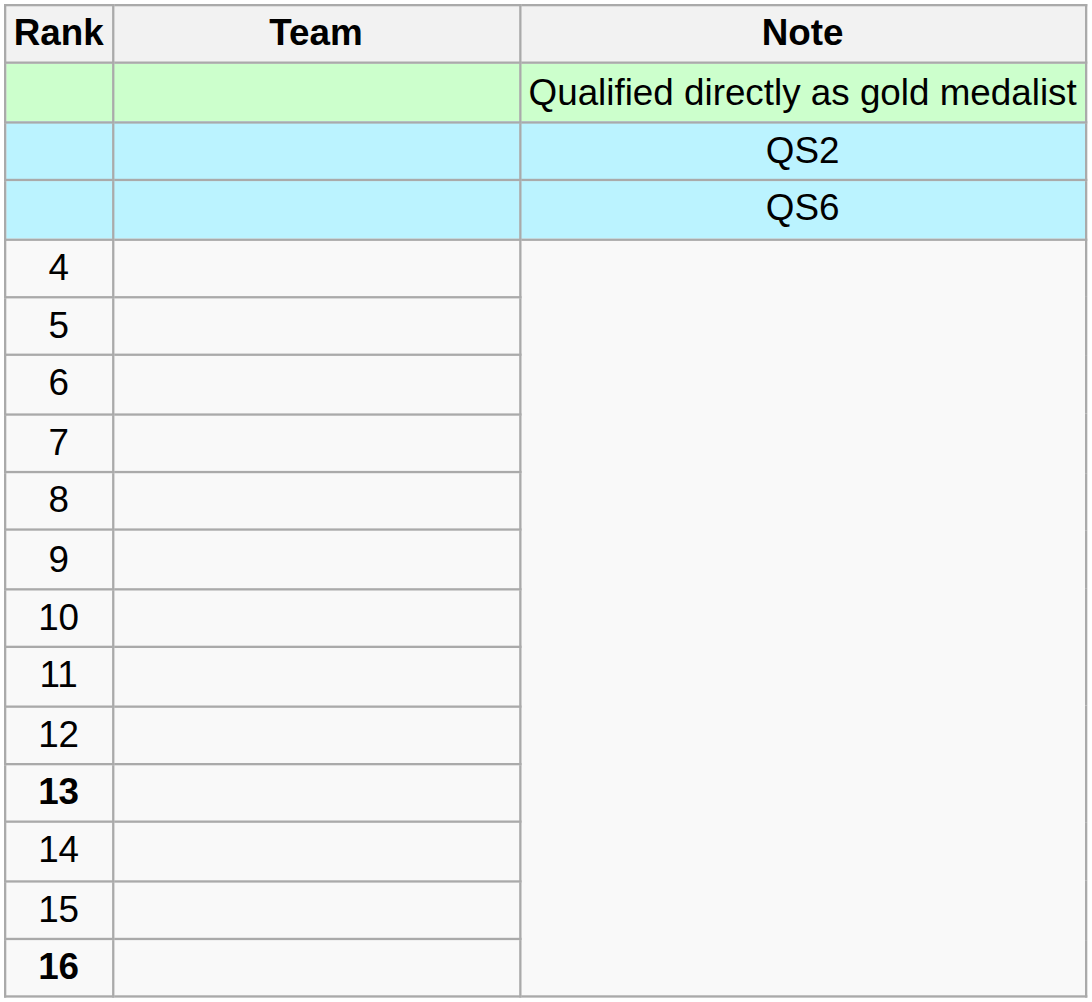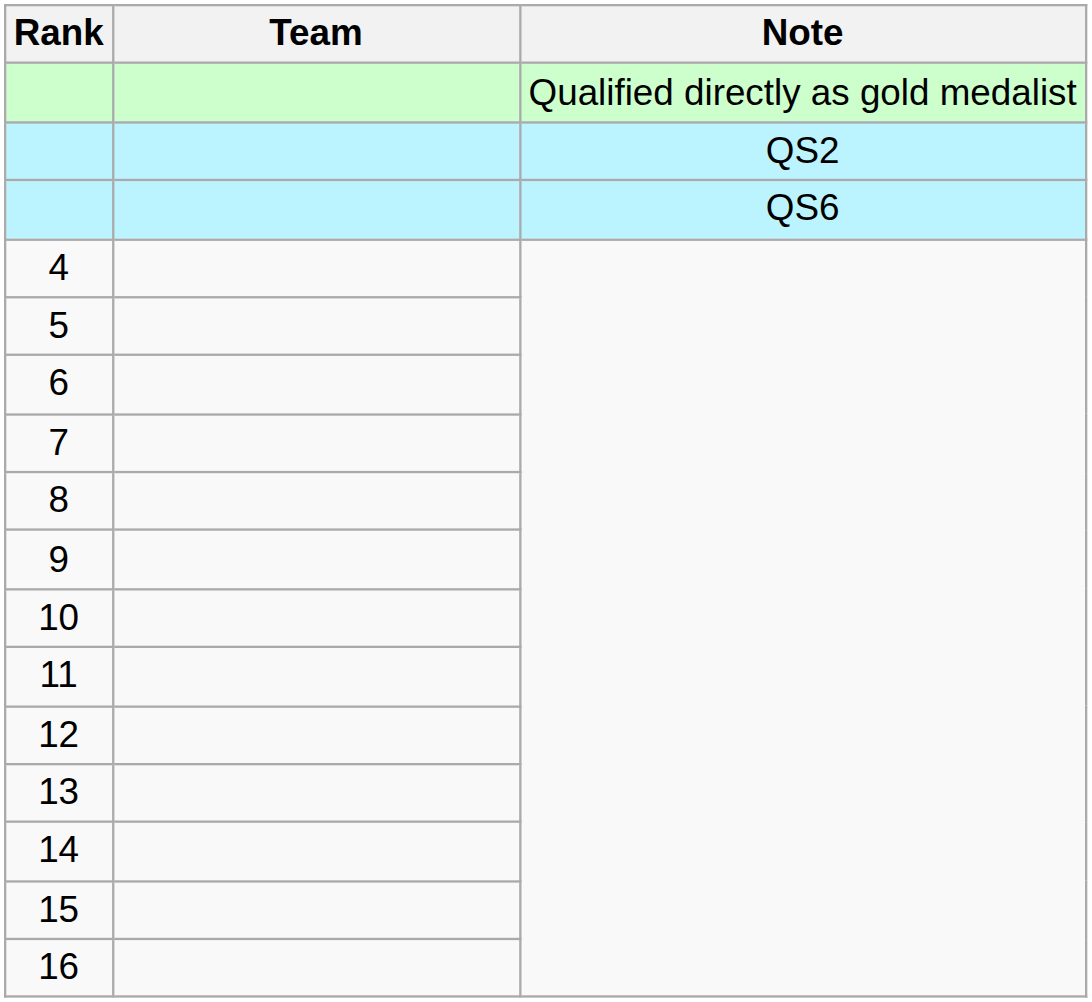13 | Rank: bold -> normal
16 | Rank: bold -> normal
